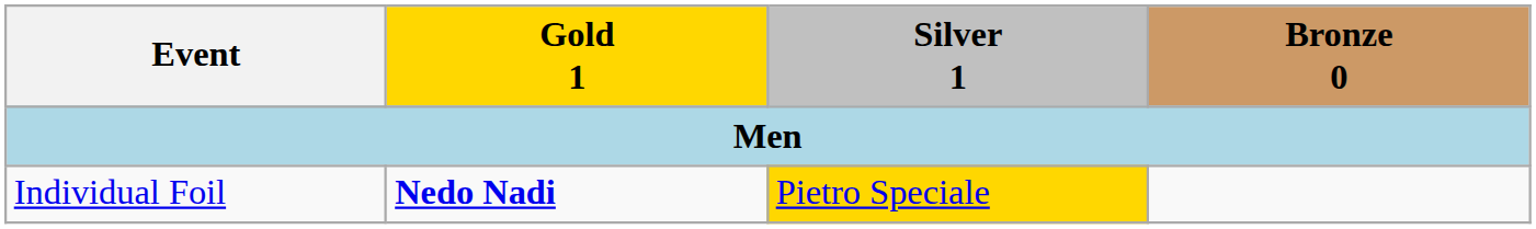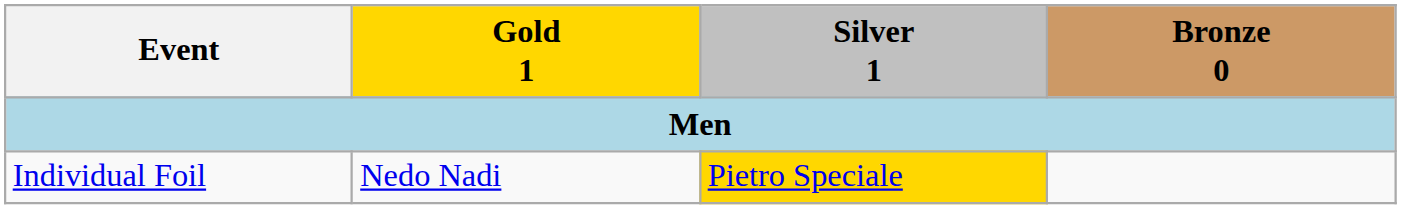Individual Foil | Gold 1: bold -> normal
